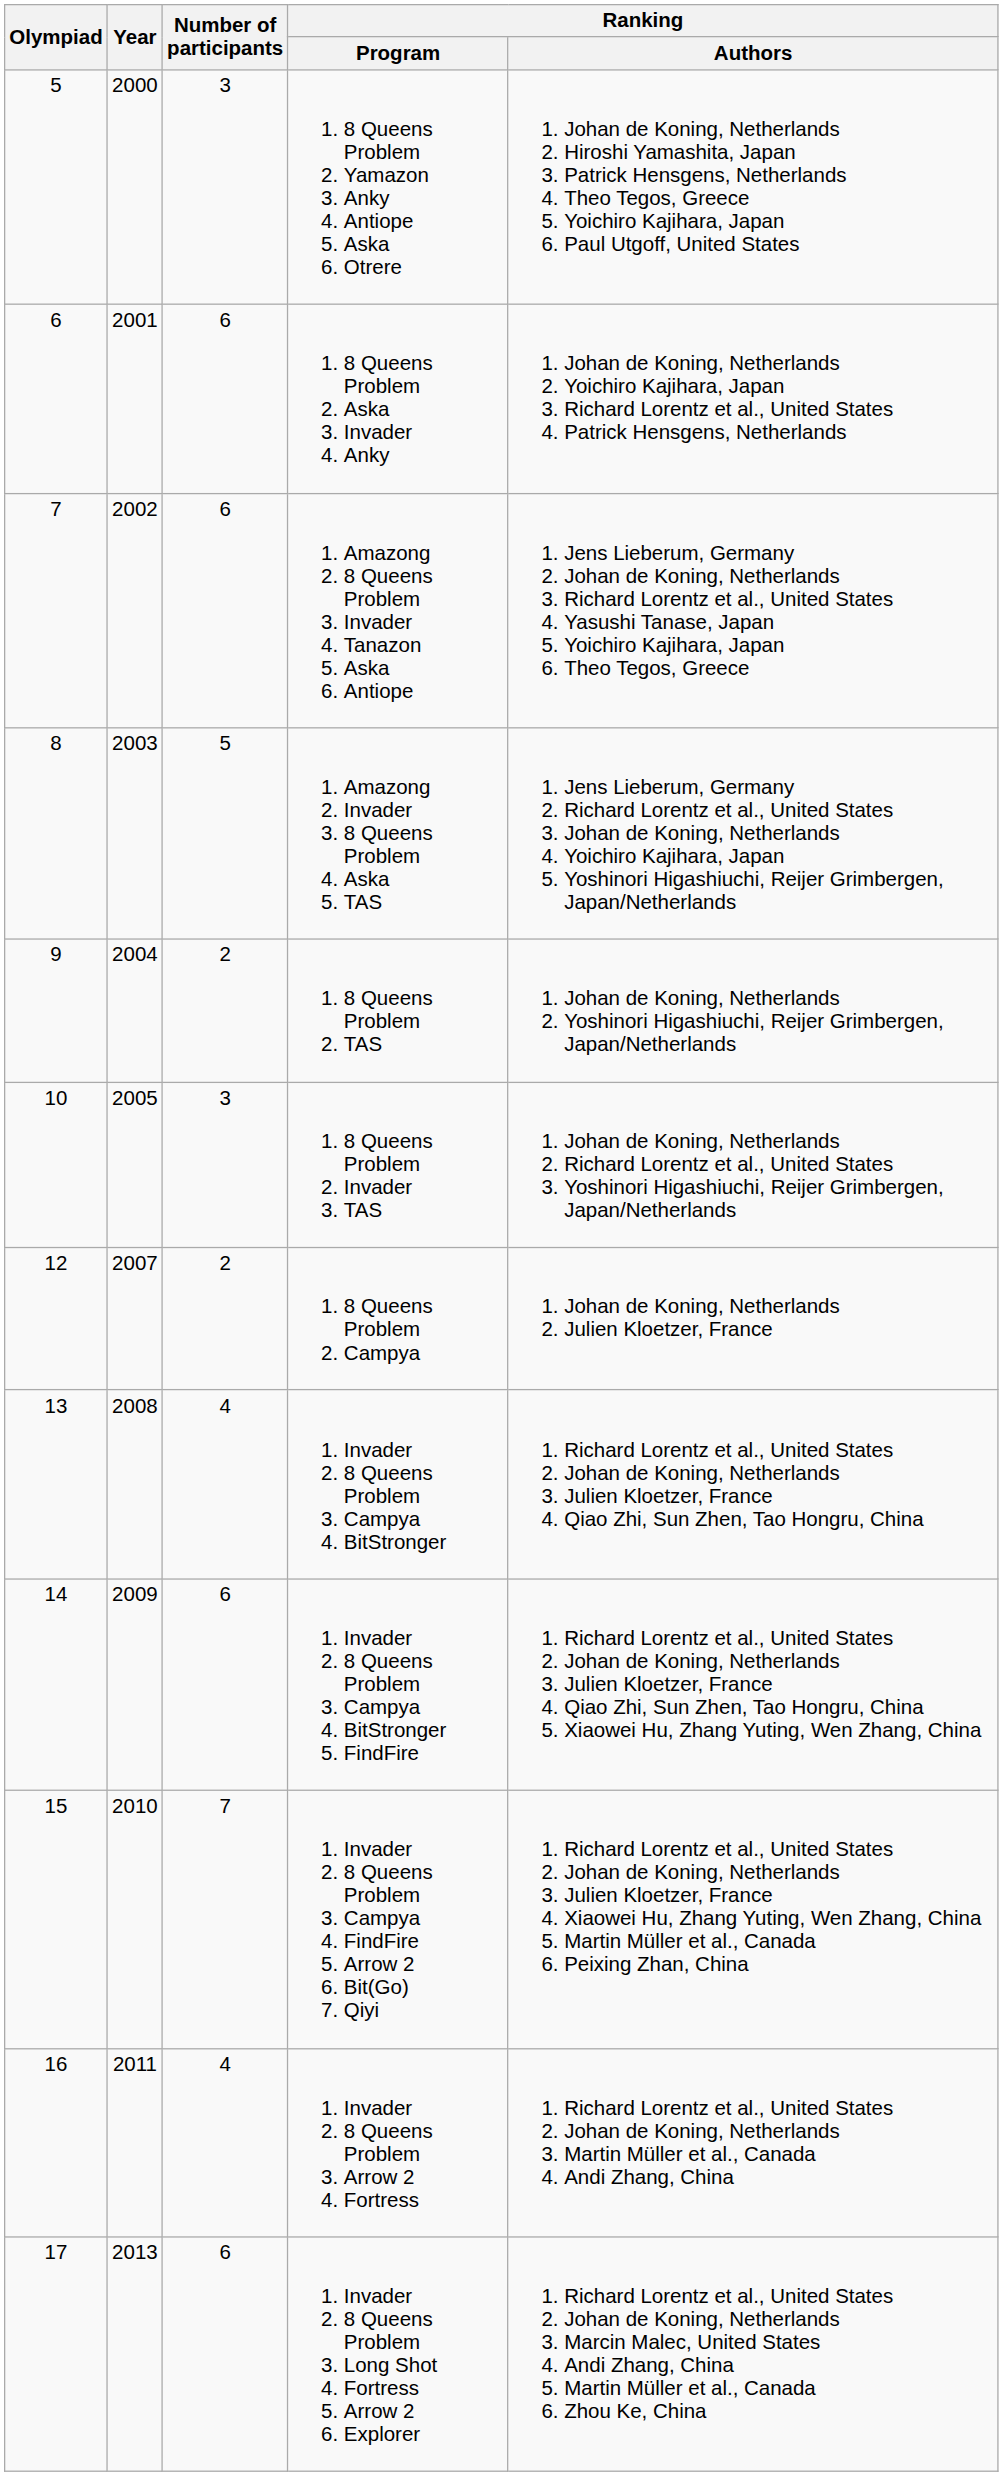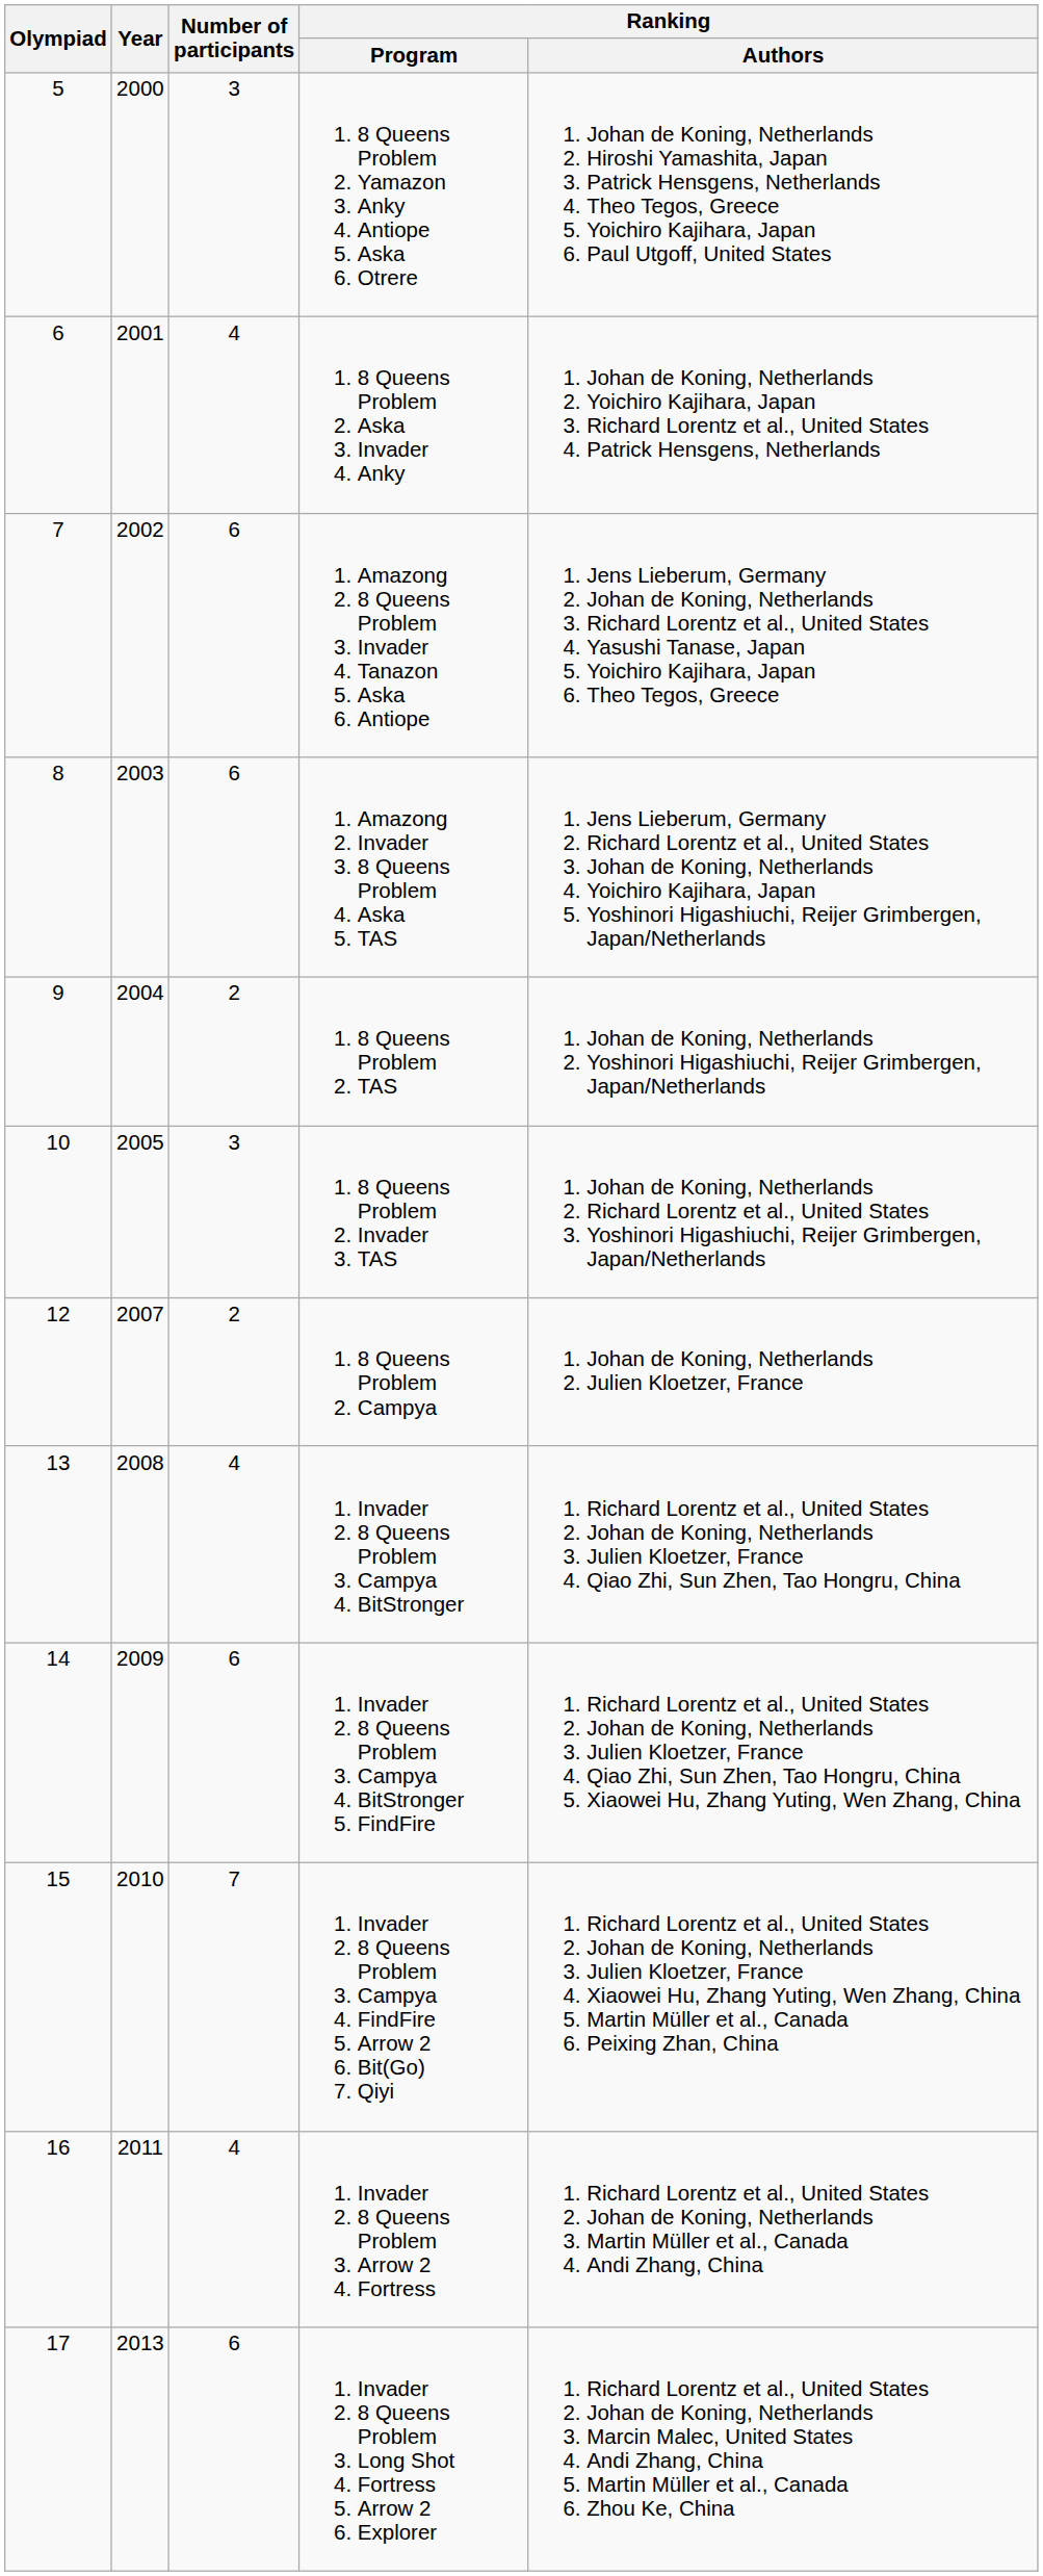8 Queens Problem Aska Invader Anky | Number of participants: 6 -> 4
Amazong Invader 8 Queens Problem Aska TAS | Number of participants: 5 -> 6
